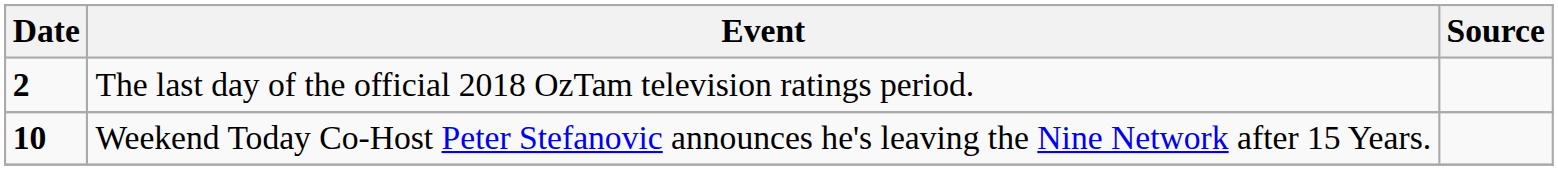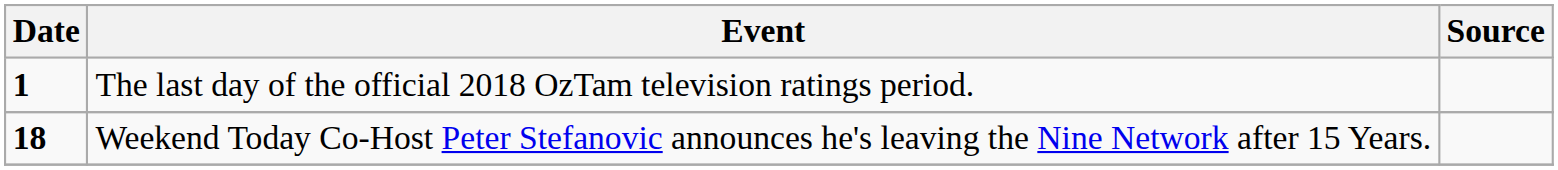row 2 | Date: 2 -> 1
row 3 | Date: 10 -> 18
